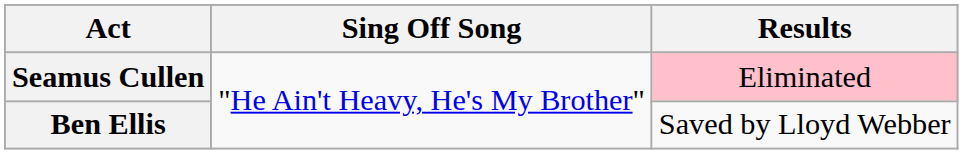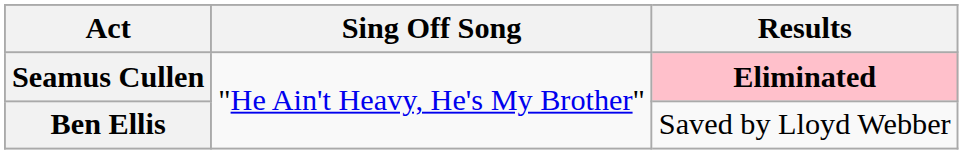Seamus Cullen | Results: normal -> bold
